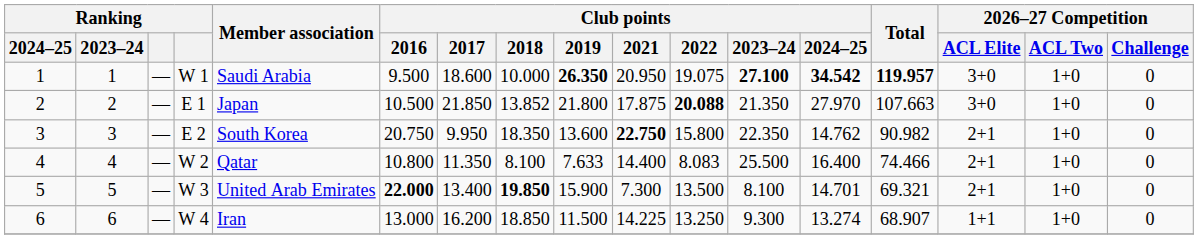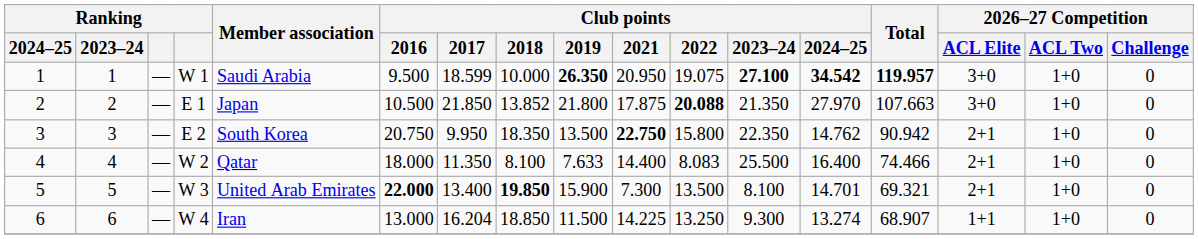row 3 | Club points / 2017: 18.600 -> 18.599
row 5 | Club points / 2019: 13.600 -> 13.500
row 5 | Total: 90.982 -> 90.942
row 6 | Club points / 2016: 10.800 -> 18.000
row 8 | Club points / 2017: 16.200 -> 16.204
